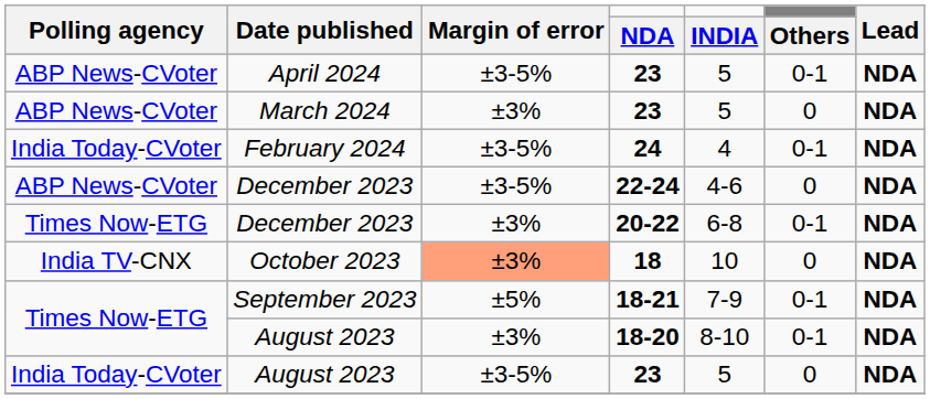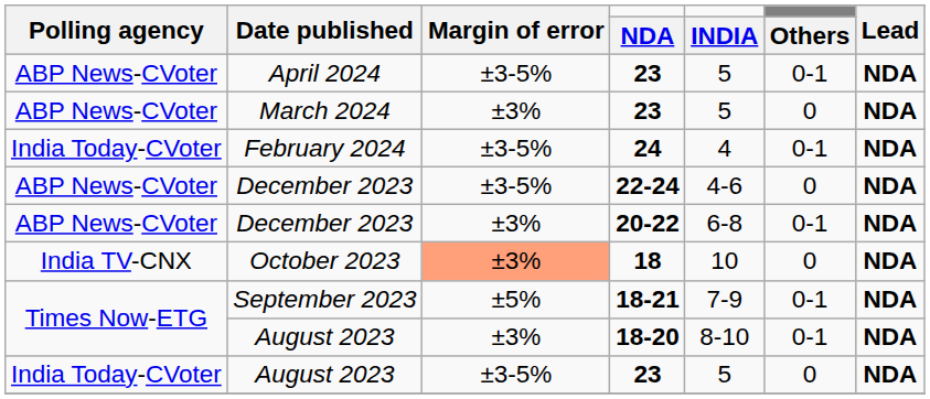December 2023 / 20-22 | Polling agency: Times Now-ETG -> ABP News-CVoter
